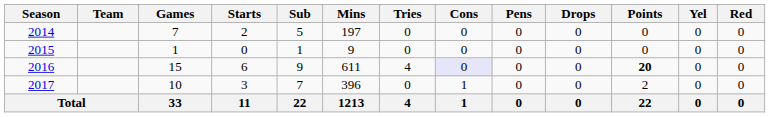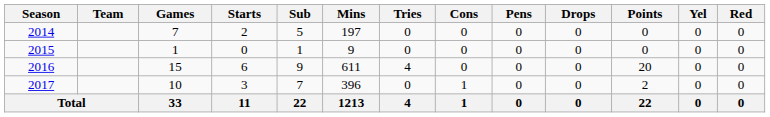2016 | Cons: lavender background -> no background
2016 | Points: bold -> normal
